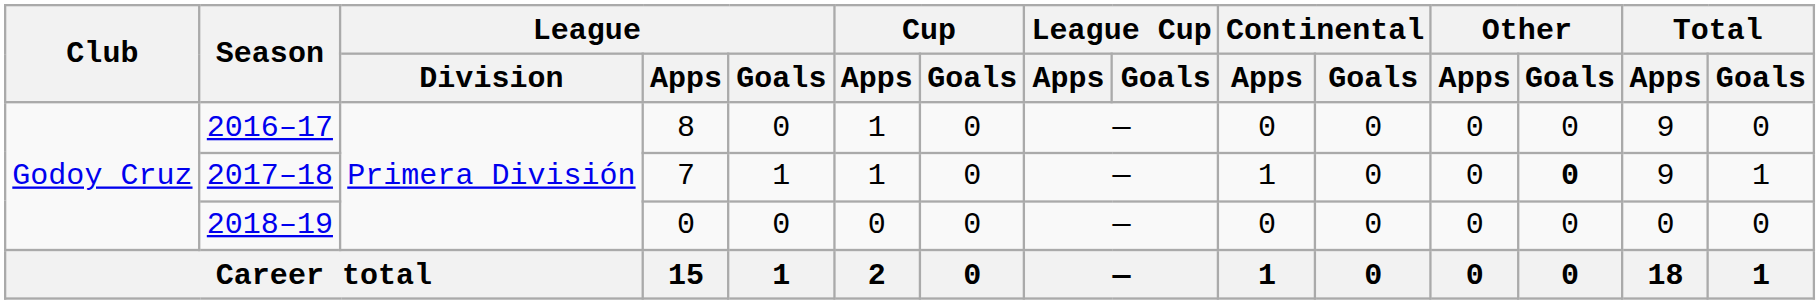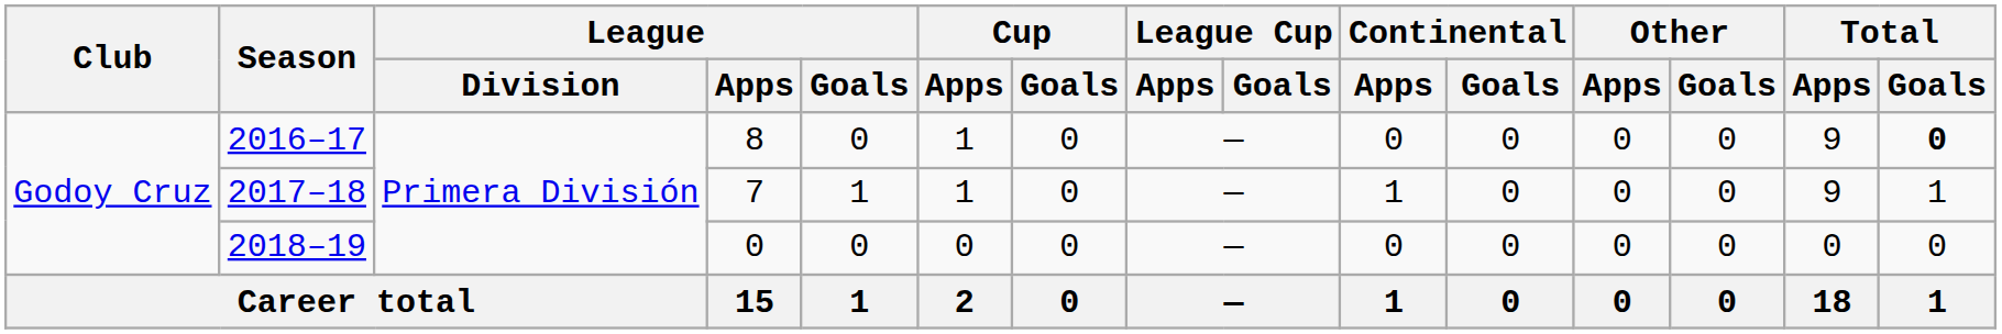2016–17 | Total / Goals: normal -> bold
2017–18 | Other / Goals: bold -> normal
